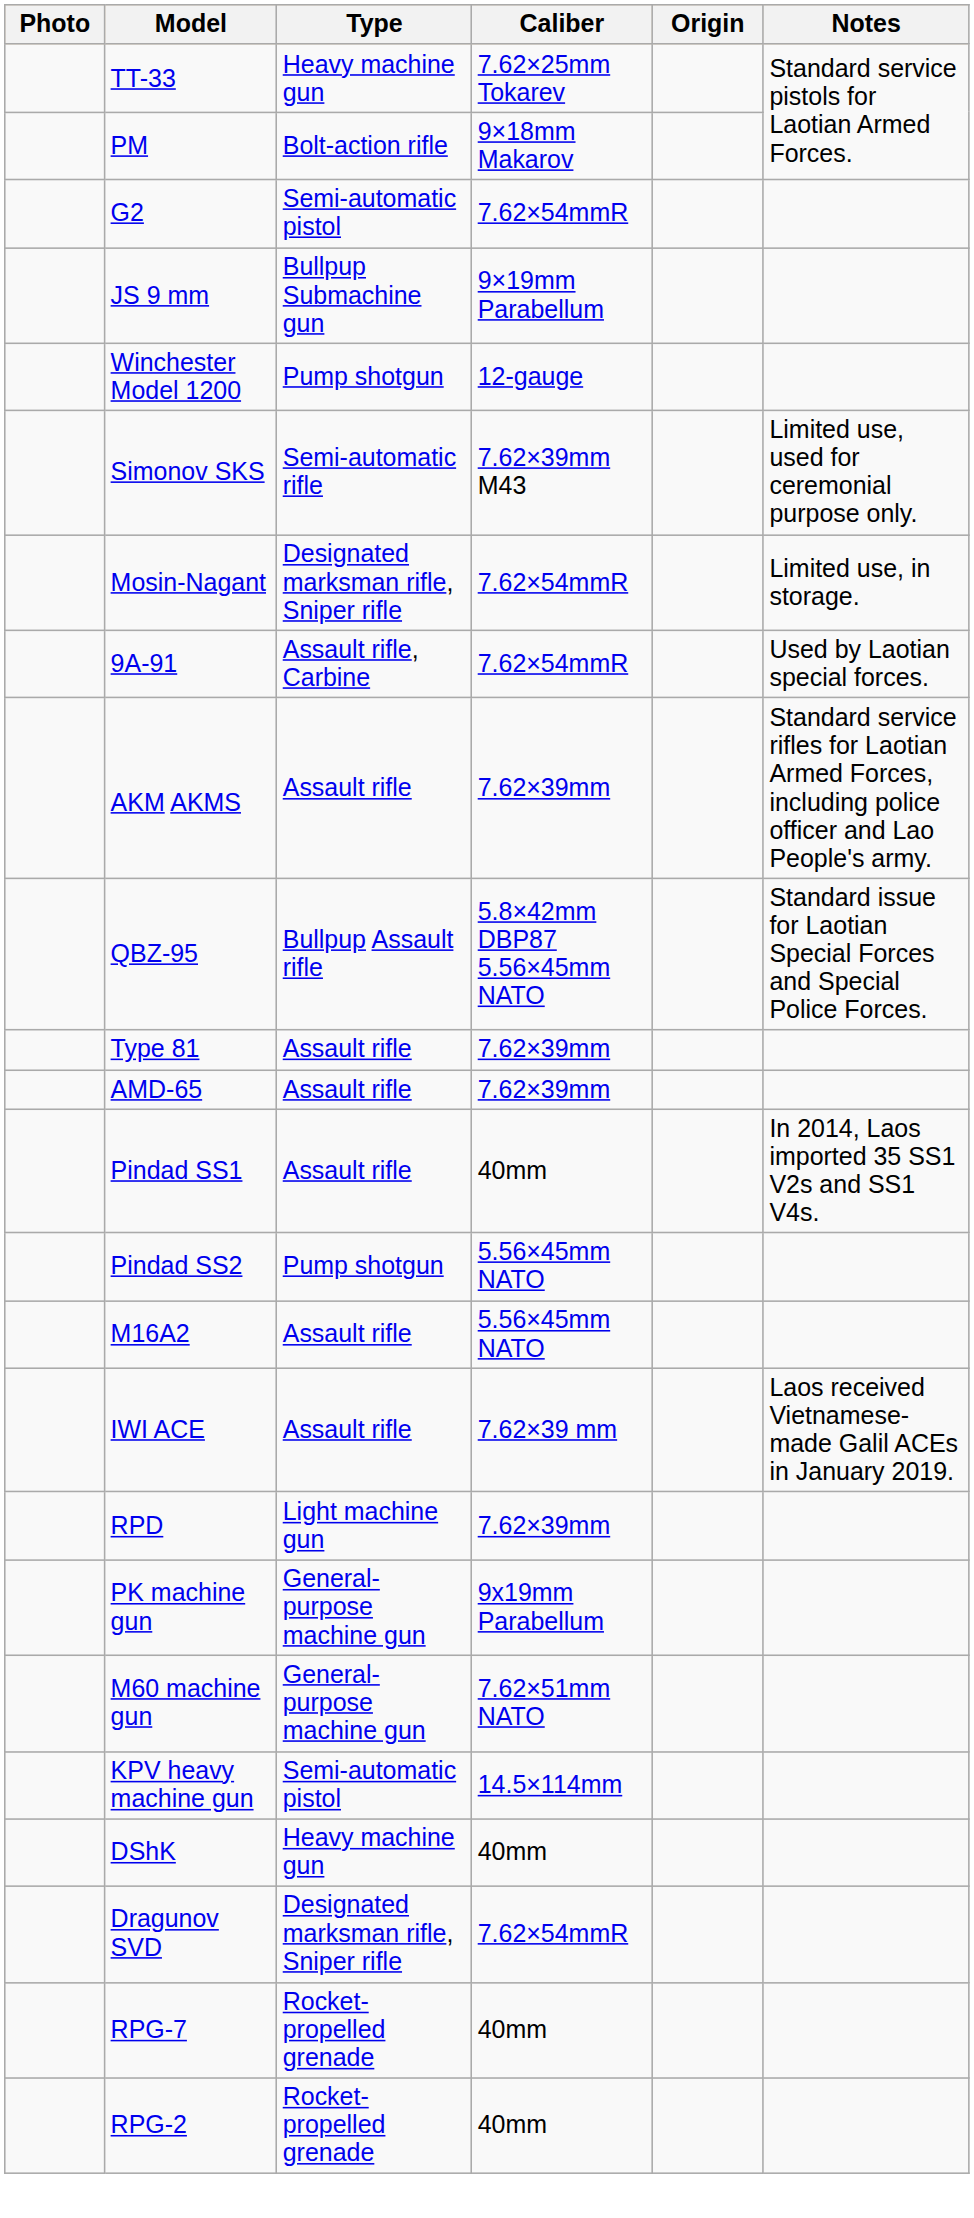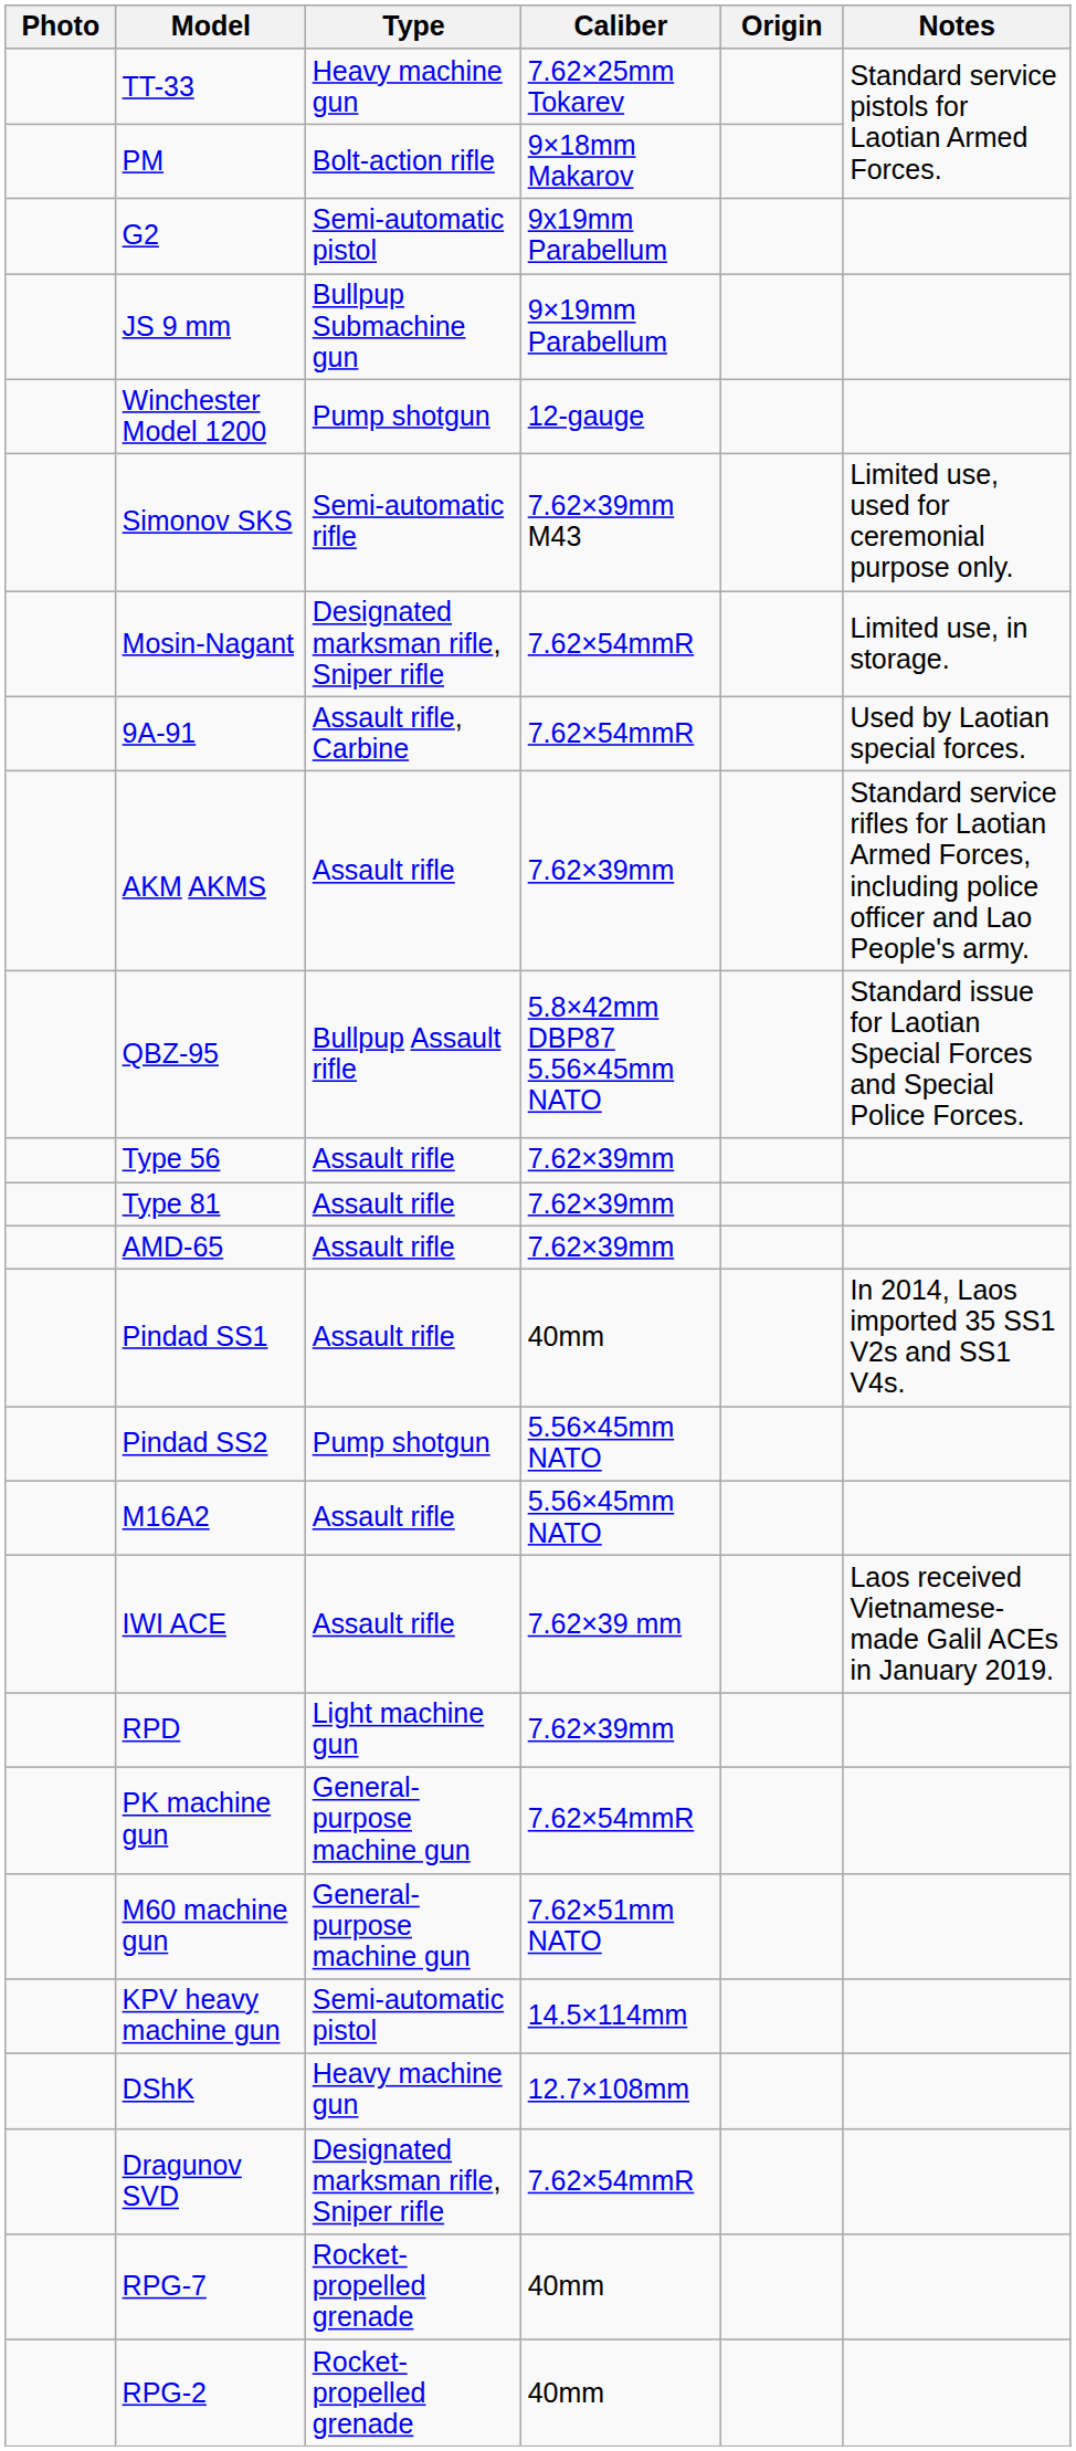G2 | Caliber: 7.62×54mmR -> 9x19mm Parabellum
+ row: Type 56 | Assault rifle | 7.62×39mm
PK machine gun | Caliber: 9x19mm Parabellum -> 7.62×54mmR
DShK | Caliber: 40mm -> 12.7×108mm
